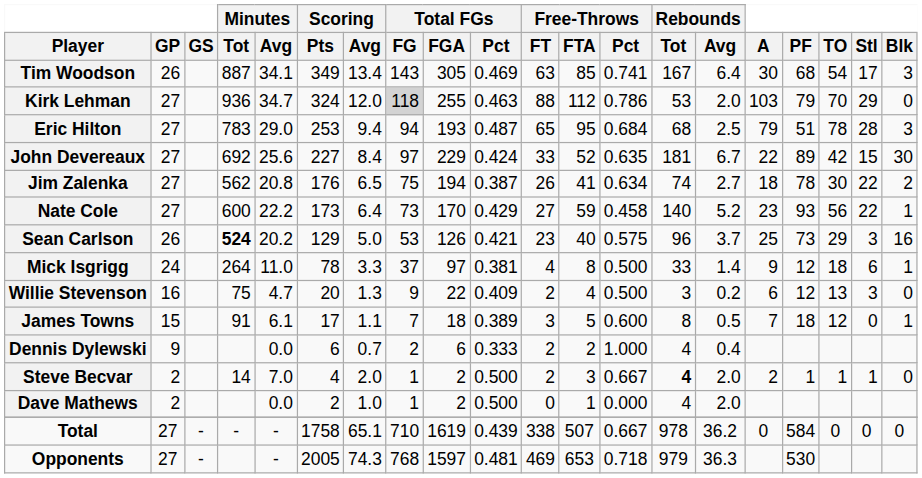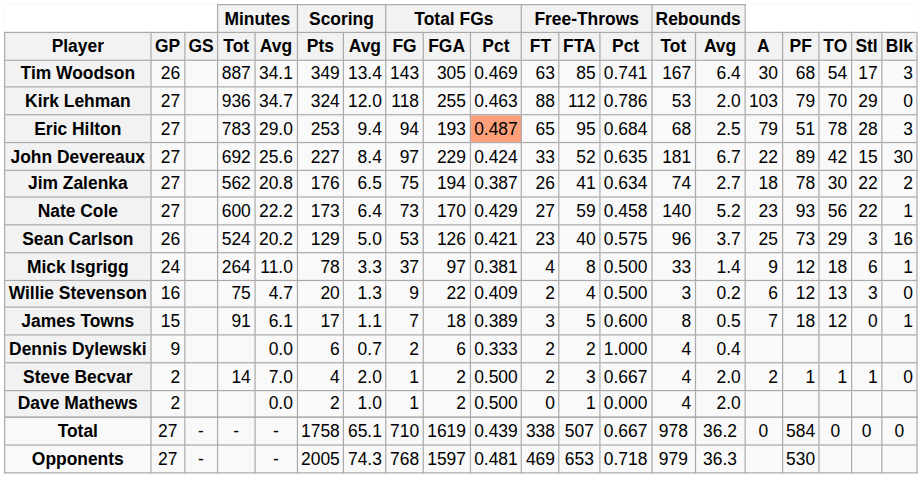Kirk Lehman | Total FGs / FG: lightgrey background -> no background
Eric Hilton | Total FGs / Pct: no background -> lightsalmon background
Sean Carlson | Minutes / Tot: bold -> normal
Steve Becvar | Rebounds / Tot: bold -> normal
